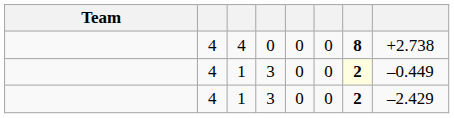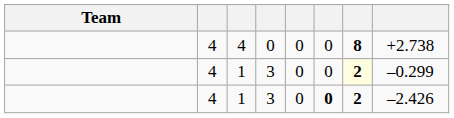row 3 | column 8: –0.449 -> –0.299
row 4 | column 6: normal -> bold
row 4 | column 8: –2.429 -> –2.426
